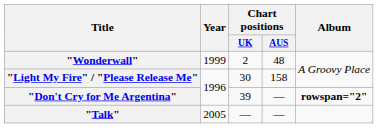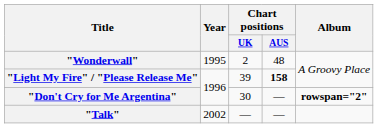"Wonderwall" | Year: 1999 -> 1995
"Light My Fire" / "Please Release Me" | Chart positions / UK: 30 -> 39
"Light My Fire" / "Please Release Me" | Chart positions / AUS: normal -> bold
"Don't Cry for Me Argentina" | Chart positions / UK: 39 -> 30
"Talk" | Year: 2005 -> 2002
